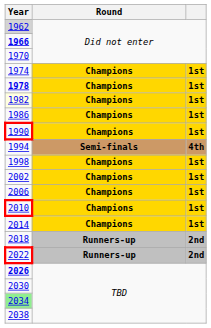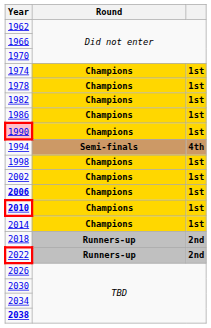1962 | Year: lightgrey background -> no background
1966 | Year: bold -> normal
1978 | Year: bold -> normal
1982 | Year: lightyellow background -> no background
1990 | Year: no background -> pink background
2006 | Year: normal -> bold
2010 | Year: normal -> bold
2026 | Year: bold -> normal
2034 | Year: lightgreen background -> no background
2038 | Year: normal -> bold
